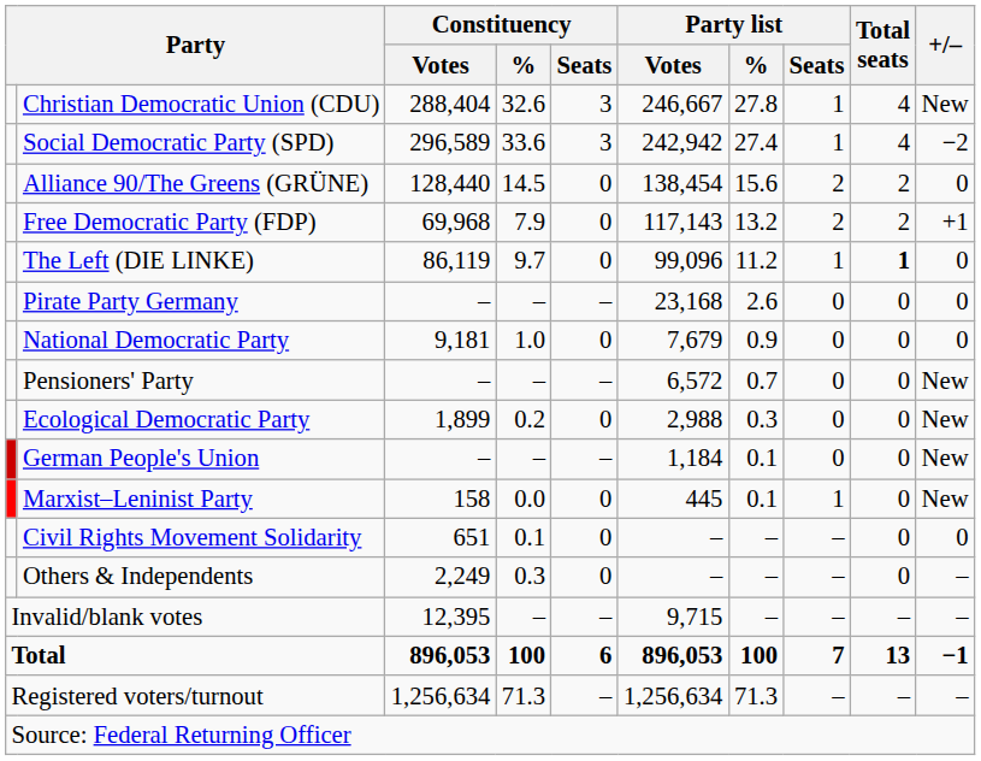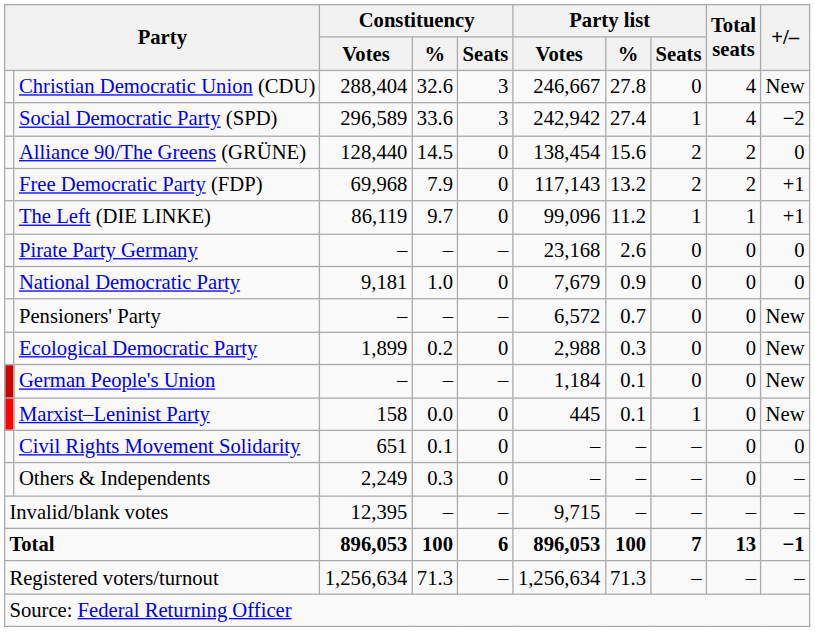Christian Democratic Union (CDU) | Party list / Seats: 1 -> 0
The Left (DIE LINKE) | Total seats: bold -> normal
The Left (DIE LINKE) | +/–: 0 -> +1
